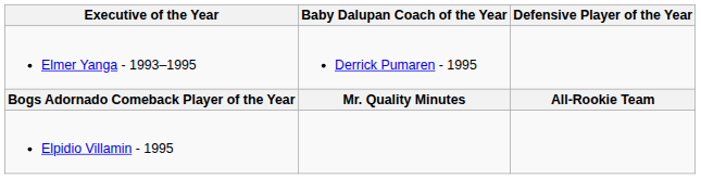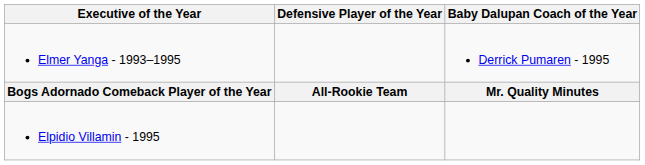columns swapped: Baby Dalupan Coach of the Year <-> Defensive Player of the Year
